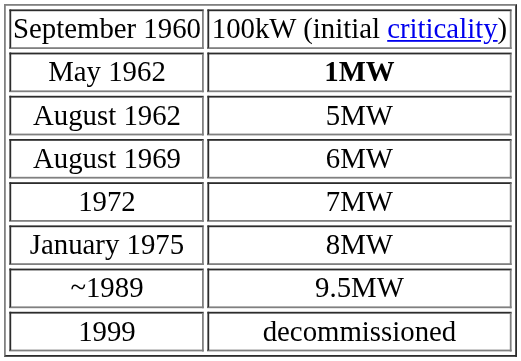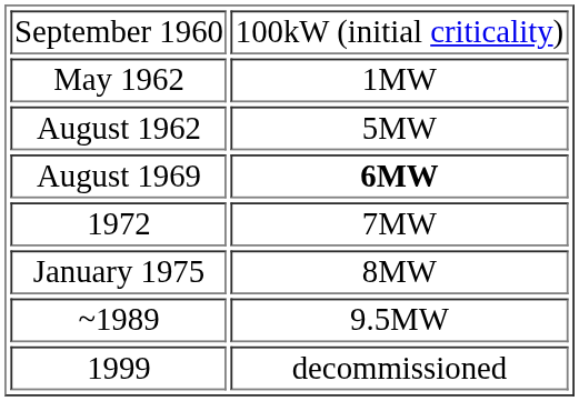May 1962 | column 2: bold -> normal
August 1969 | column 2: normal -> bold
